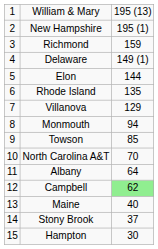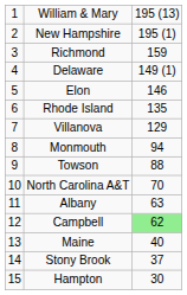Elon | column 3: 144 -> 146
Towson | column 3: 85 -> 88
Albany | column 3: 64 -> 63
